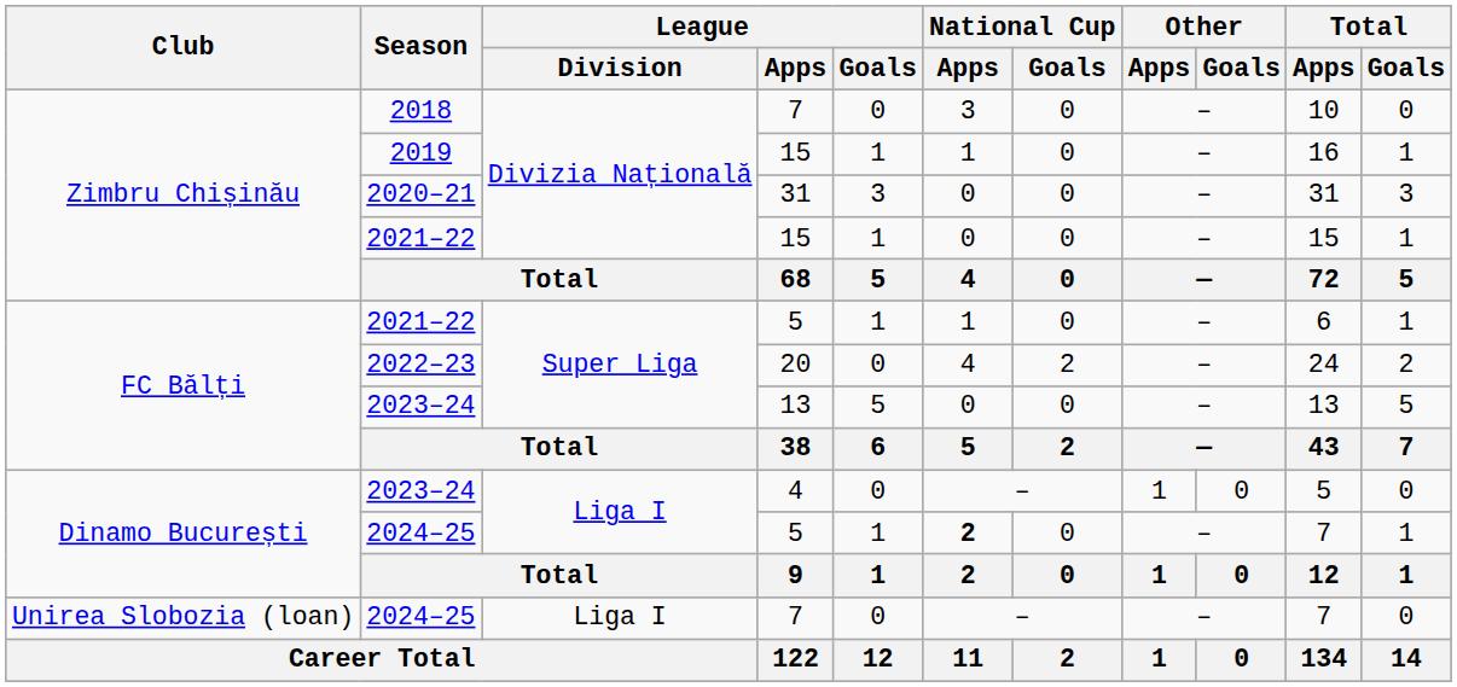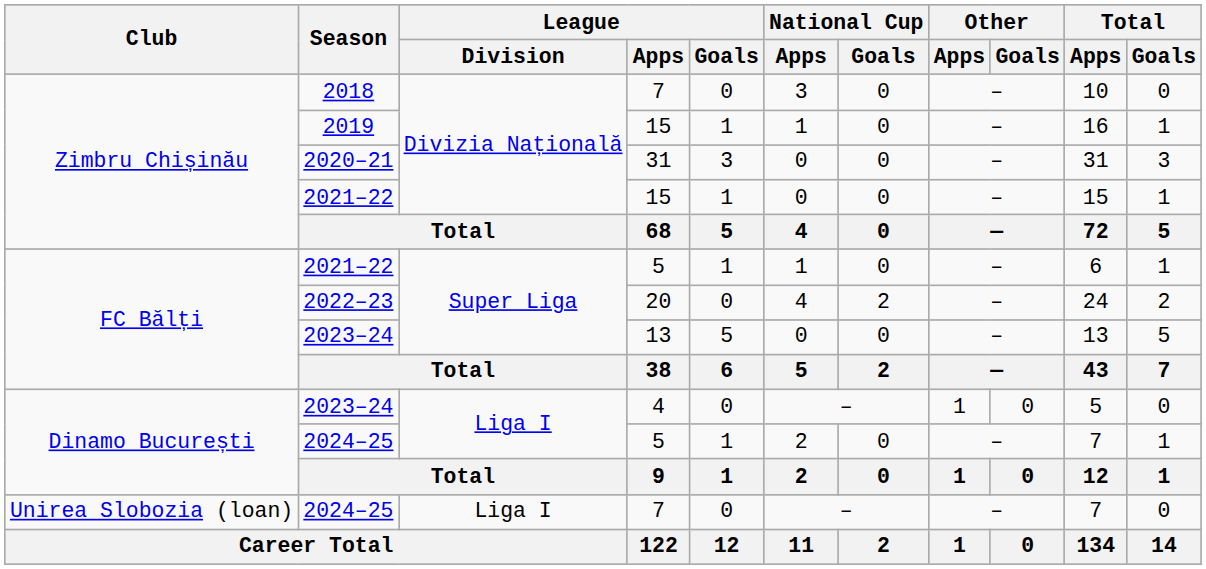2024–25 / 5 | National Cup / Apps: bold -> normal
